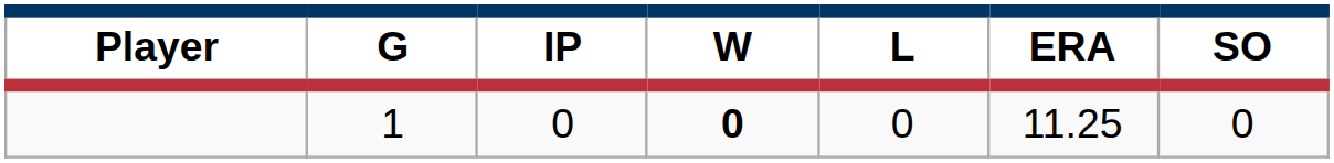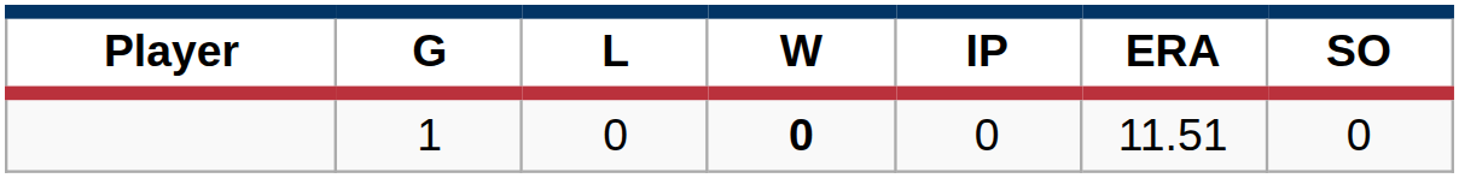columns swapped: IP <-> L
row 2 | ERA: 11.25 -> 11.51
